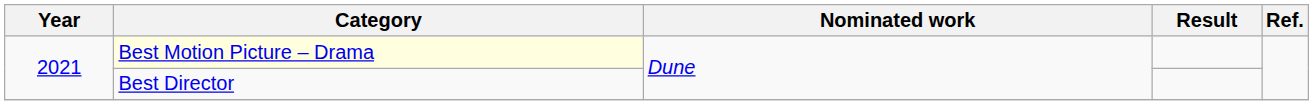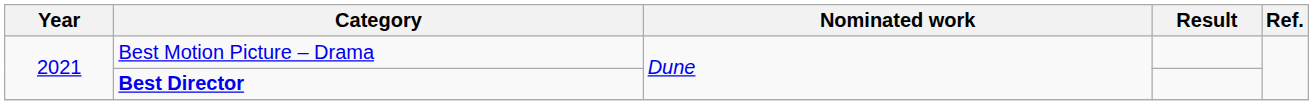Best Motion Picture – Drama | Category: lightyellow background -> no background
Best Director | Category: normal -> bold
